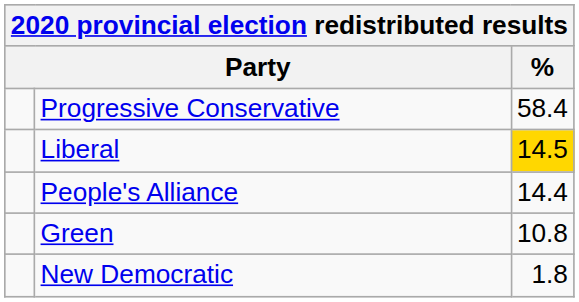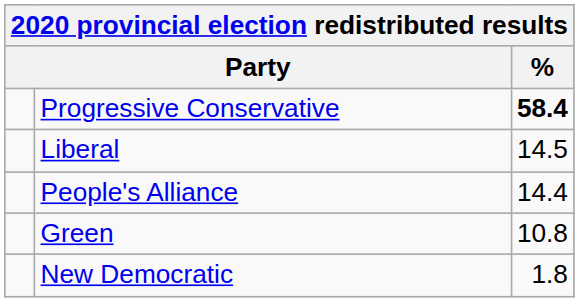Progressive Conservative | %: normal -> bold
Liberal | %: gold background -> no background
